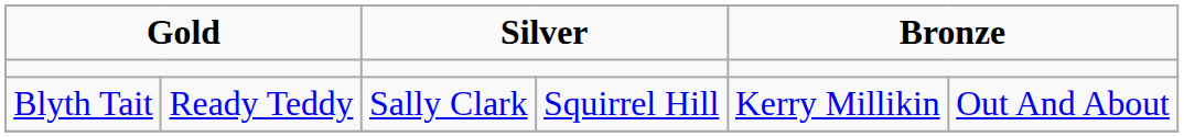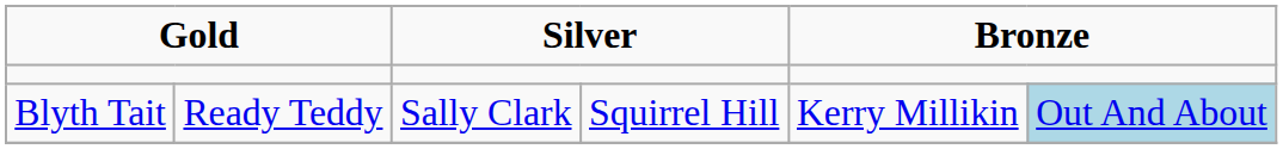Blyth Tait | column 6: no background -> lightblue background
